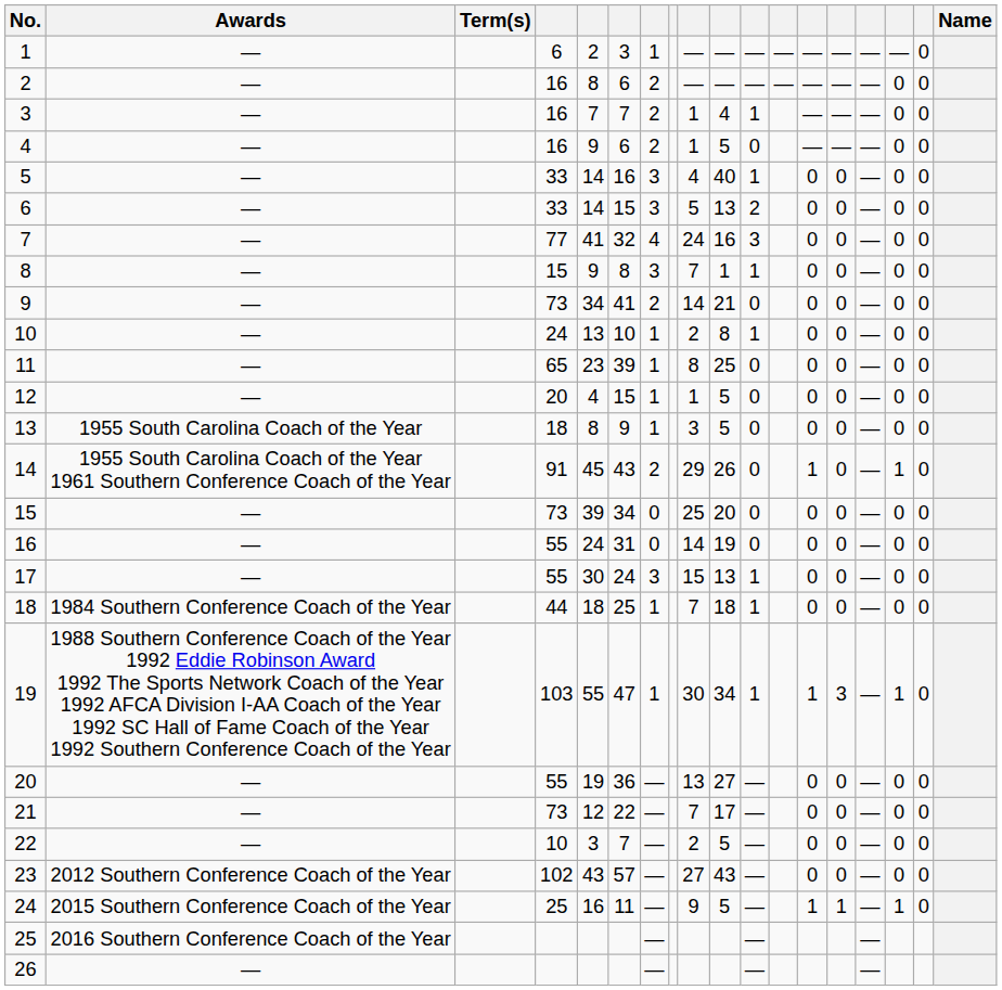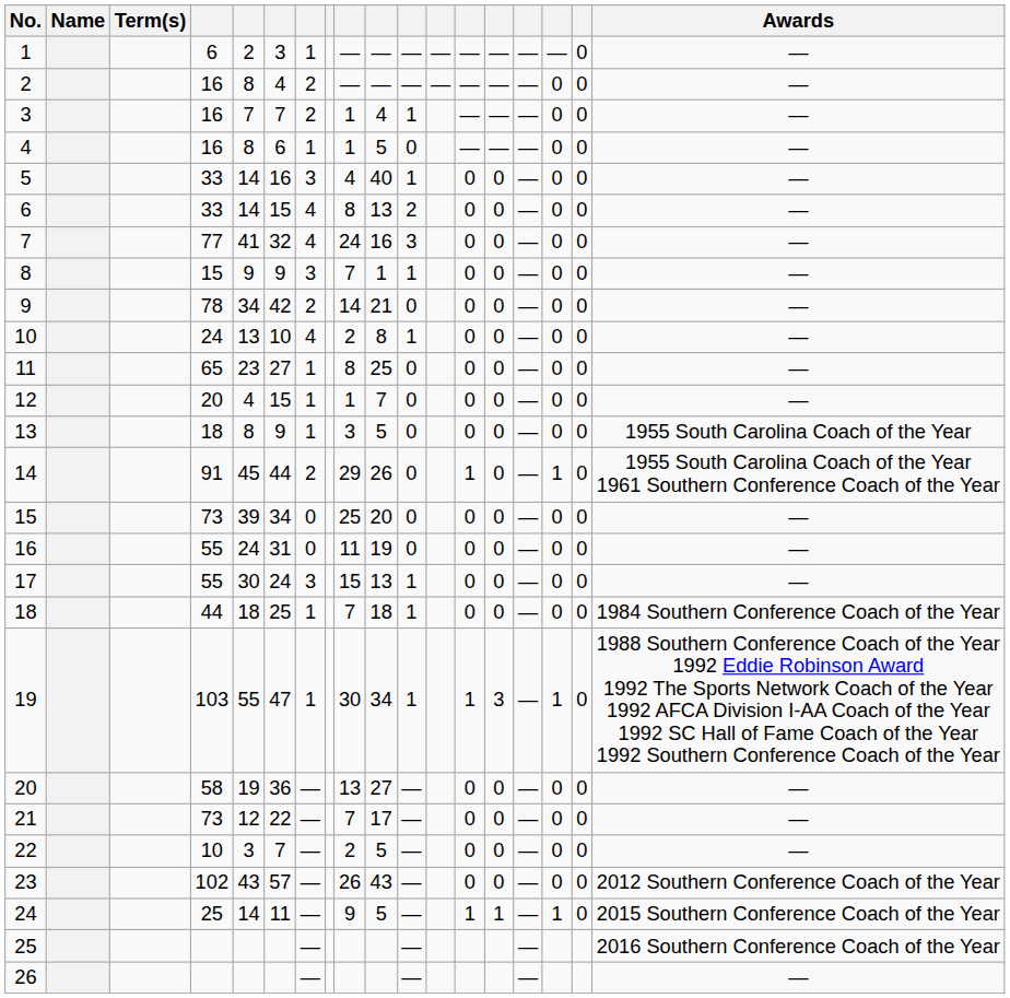columns swapped: Name <-> Awards
row 3 | column 6: 6 -> 4
row 5 | column 5: 9 -> 8
row 5 | column 7: 2 -> 1
row 7 | column 7: 3 -> 4
row 7 | column 9: 5 -> 8
row 9 | column 6: 8 -> 9
row 10 | column 4: 73 -> 78
row 10 | column 6: 41 -> 42
row 11 | column 7: 1 -> 4
row 12 | column 6: 39 -> 27
row 13 | column 10: 5 -> 7
row 15 | column 6: 43 -> 44
row 17 | column 9: 14 -> 11
row 21 | column 4: 55 -> 58
row 24 | column 9: 27 -> 26
row 25 | column 5: 16 -> 14
